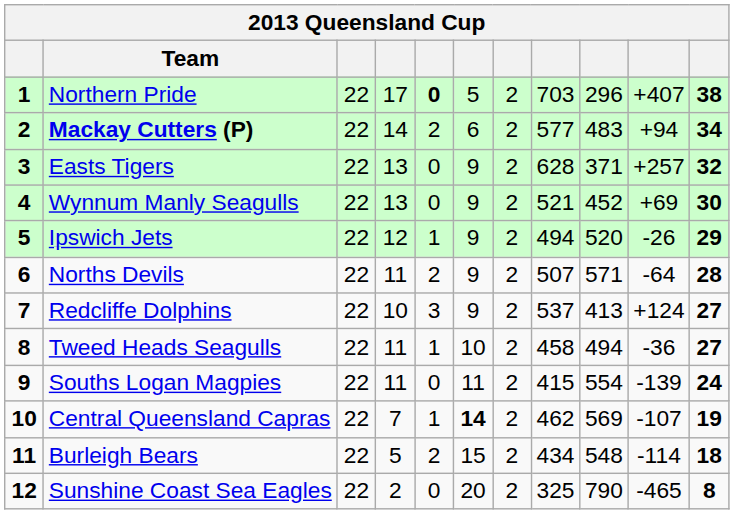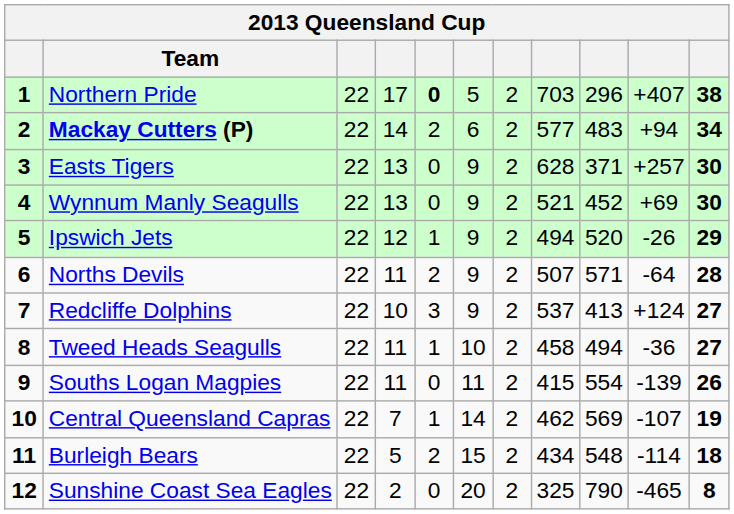Easts Tigers | column 11: 32 -> 30
Souths Logan Magpies | column 11: 24 -> 26
Central Queensland Capras | column 6: bold -> normal
